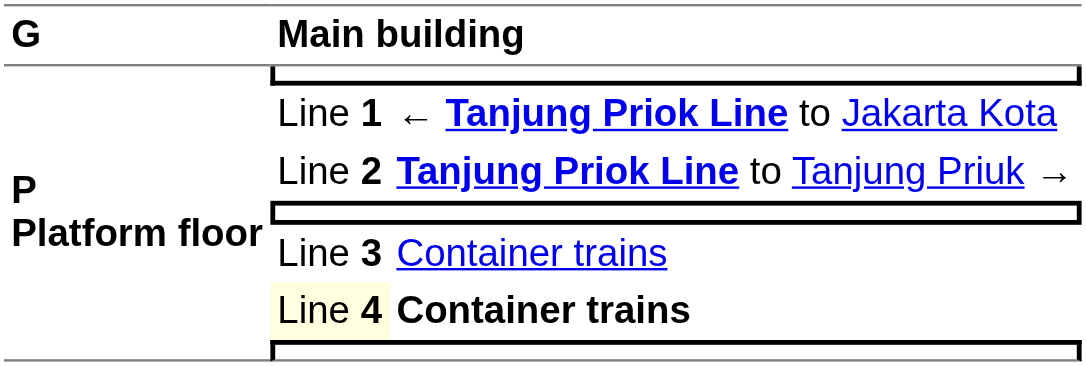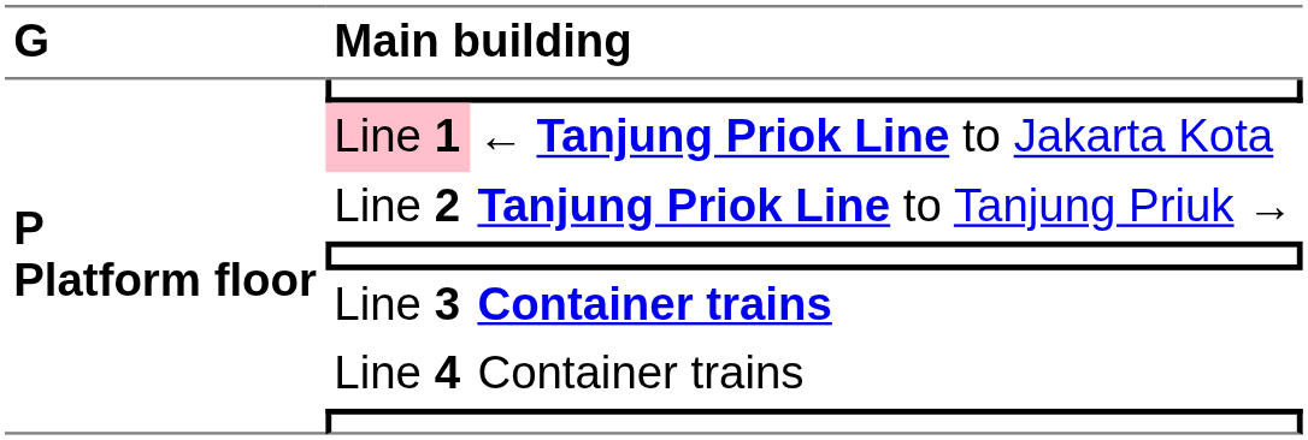Line 1 | column 2: no background -> pink background
Line 3 | column 3: normal -> bold
Line 4 | column 2: lightyellow background -> no background
Line 4 | column 3: bold -> normal
